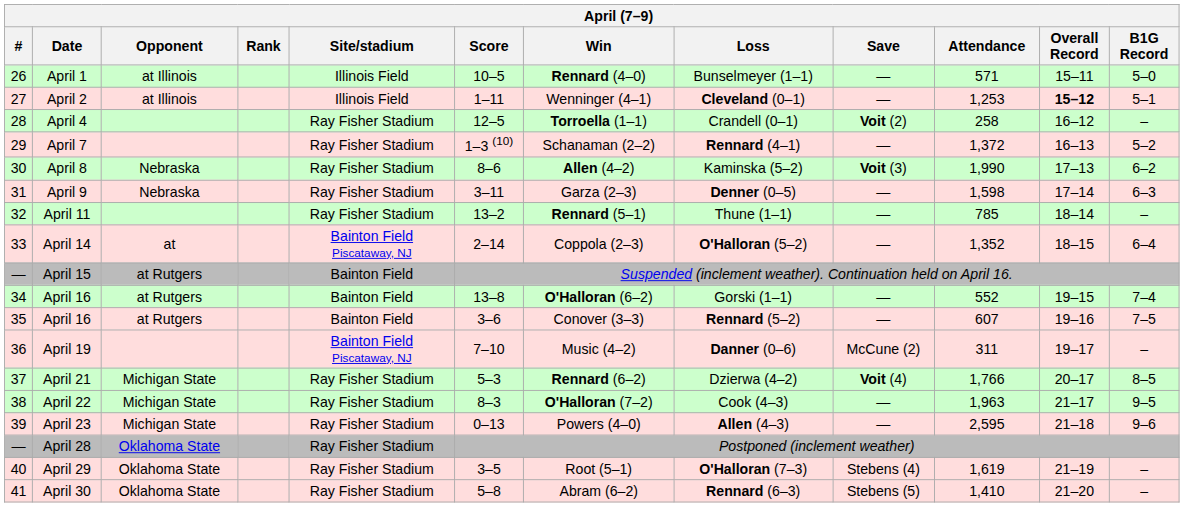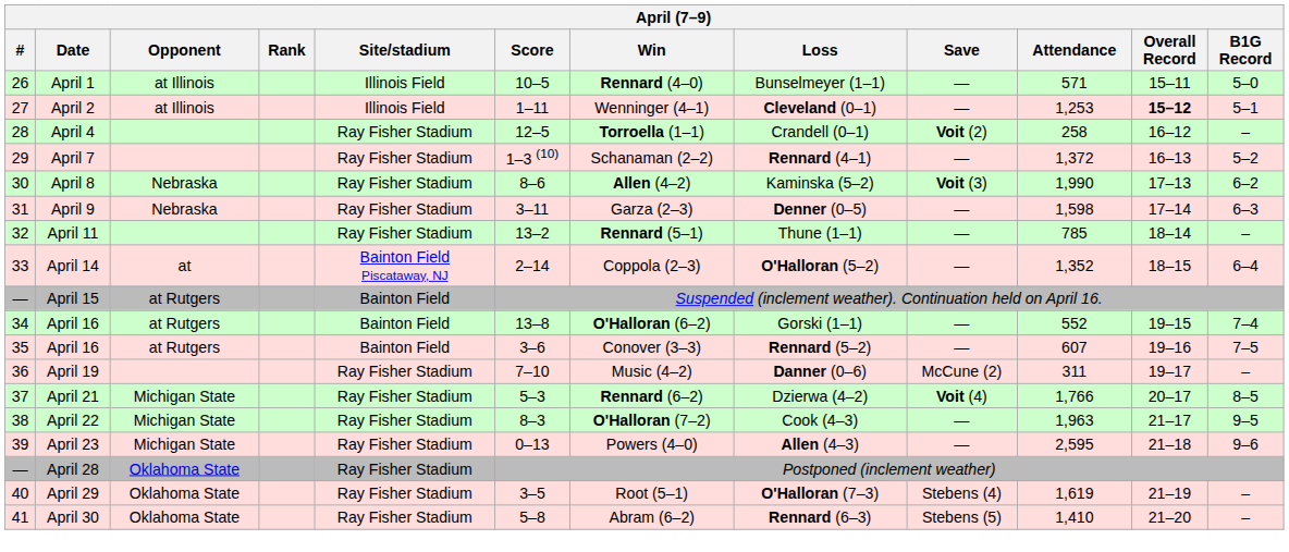April 19 | April (7–9) / Site/stadium: Bainton Field Piscataway, NJ -> Ray Fisher Stadium
